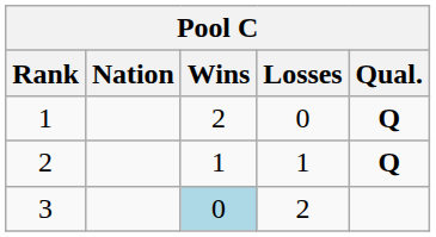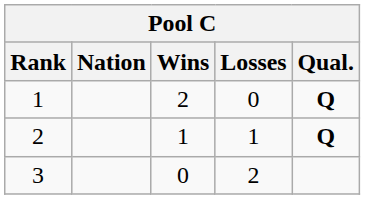3 | Wins: lightblue background -> no background
